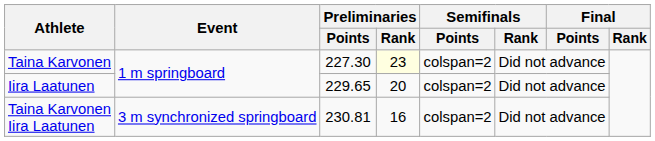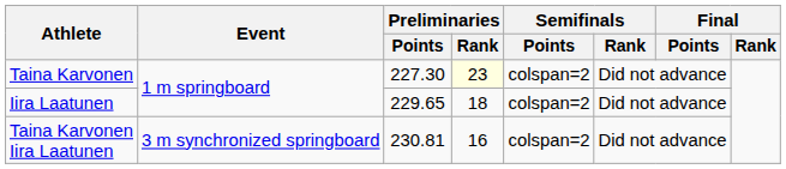Iira Laatunen | Preliminaries / Rank: 20 -> 18
